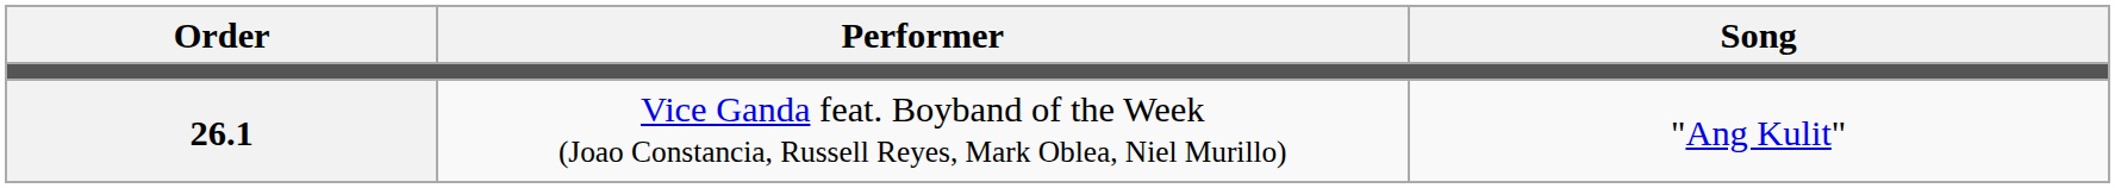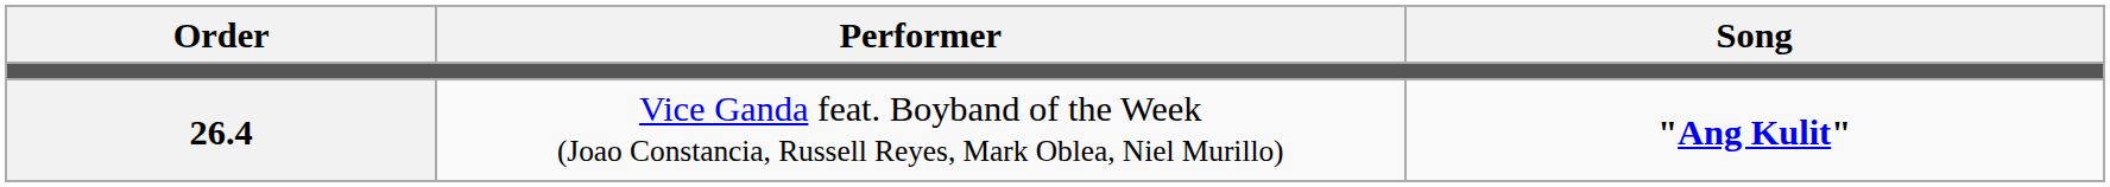row 3 | Order: 26.1 -> 26.4
row 3 | Song: normal -> bold
